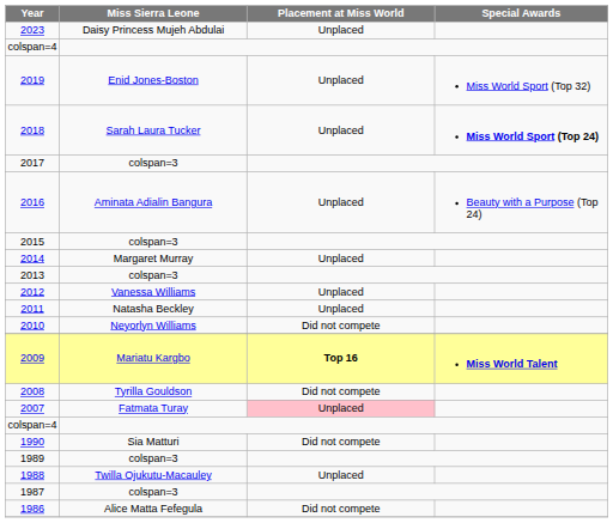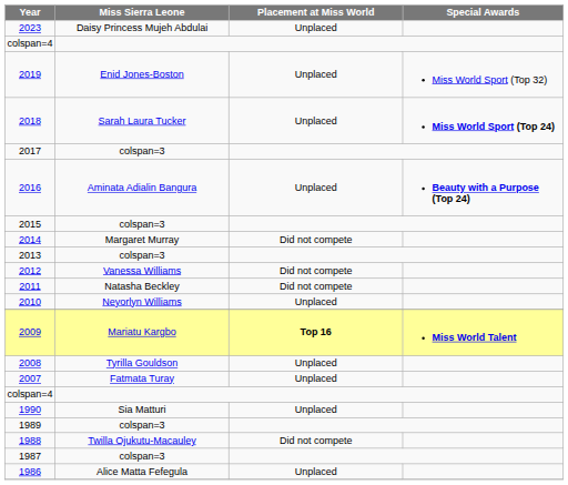2016 | Special Awards: normal -> bold
2014 | Placement at Miss World: Unplaced -> Did not compete
2012 | Placement at Miss World: Unplaced -> Did not compete
2011 | Placement at Miss World: Unplaced -> Did not compete
2010 | Placement at Miss World: Did not compete -> Unplaced
2008 | Placement at Miss World: Did not compete -> Unplaced
2007 | Placement at Miss World: pink background -> no background
1990 | Placement at Miss World: Did not compete -> Unplaced
1988 | Placement at Miss World: Unplaced -> Did not compete
1986 | Placement at Miss World: Did not compete -> Unplaced
